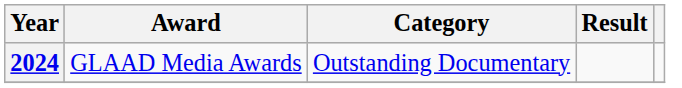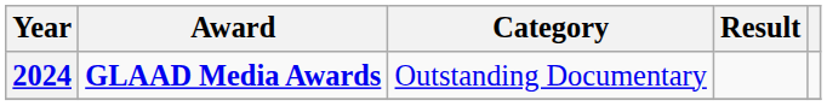2024 | Award: normal -> bold
